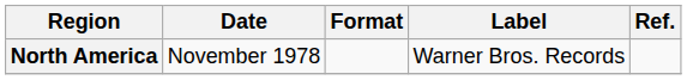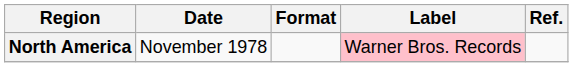North America | Label: no background -> pink background
